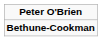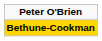row 2 | column 1: no background -> gold background
